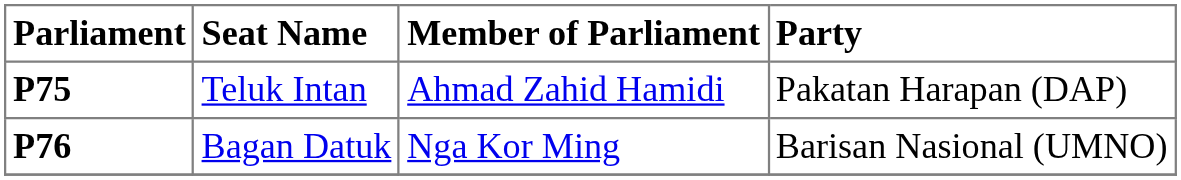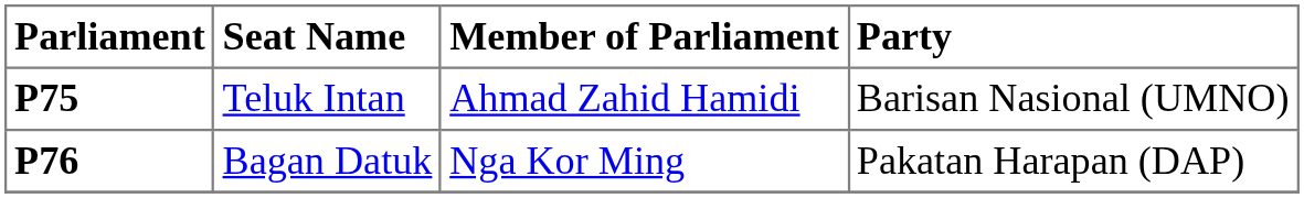P75 | Party: Pakatan Harapan (DAP) -> Barisan Nasional (UMNO)
P76 | Party: Barisan Nasional (UMNO) -> Pakatan Harapan (DAP)
